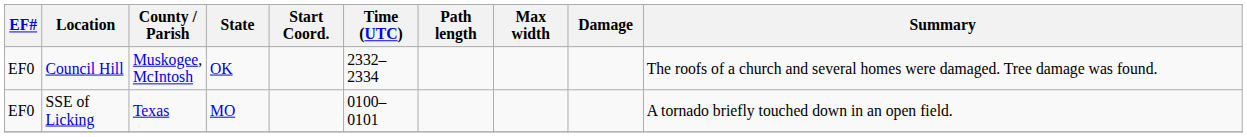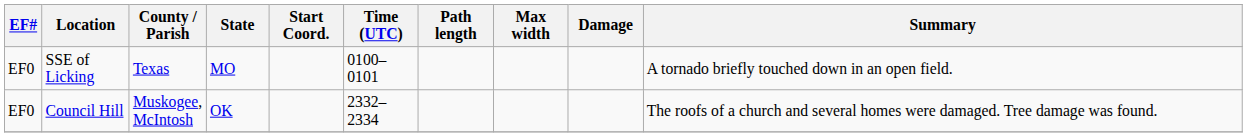rows swapped: Council Hill <-> SSE of Licking
